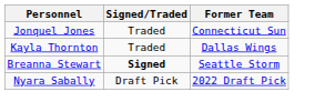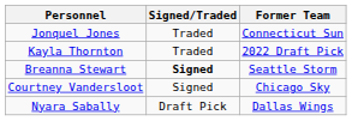Kayla Thornton | Former Team: Dallas Wings -> 2022 Draft Pick
+ row: Courtney Vandersloot | Signed | Chicago Sky
Nyara Sabally | Former Team: 2022 Draft Pick -> Dallas Wings
